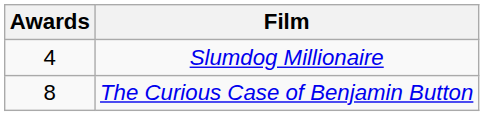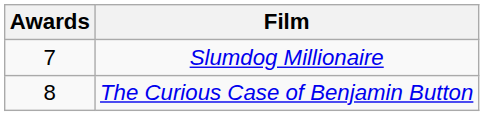Slumdog Millionaire | Awards: 4 -> 7
